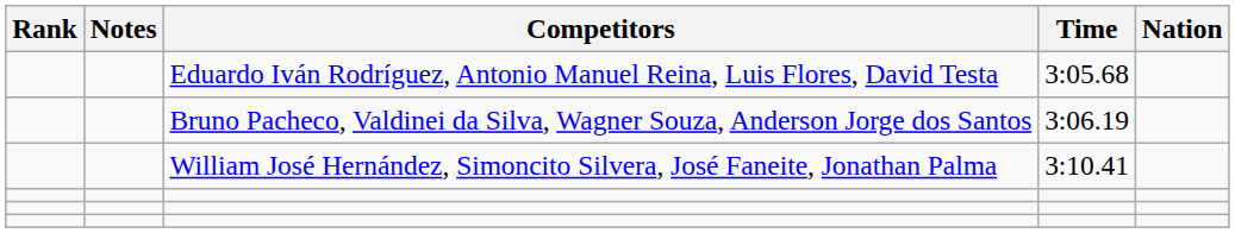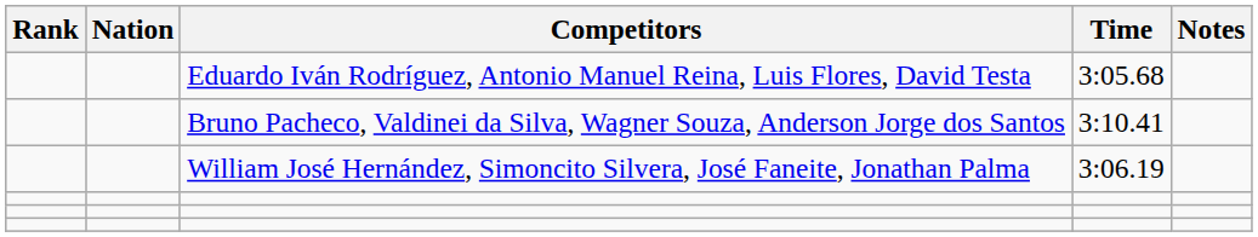columns swapped: Nation <-> Notes
row 3 | Time: 3:06.19 -> 3:10.41
row 4 | Time: 3:10.41 -> 3:06.19
